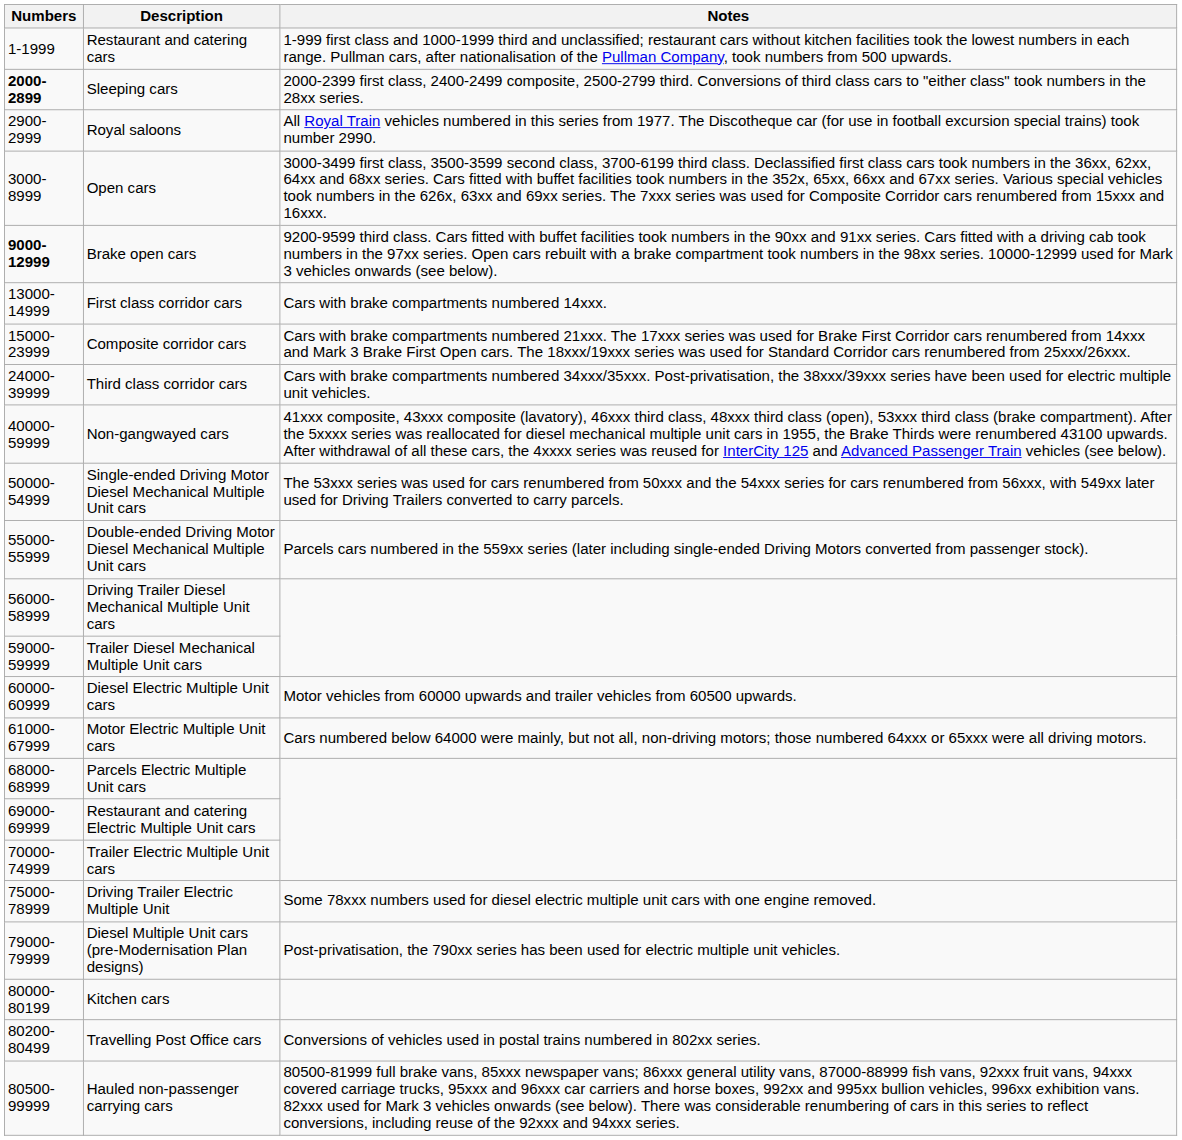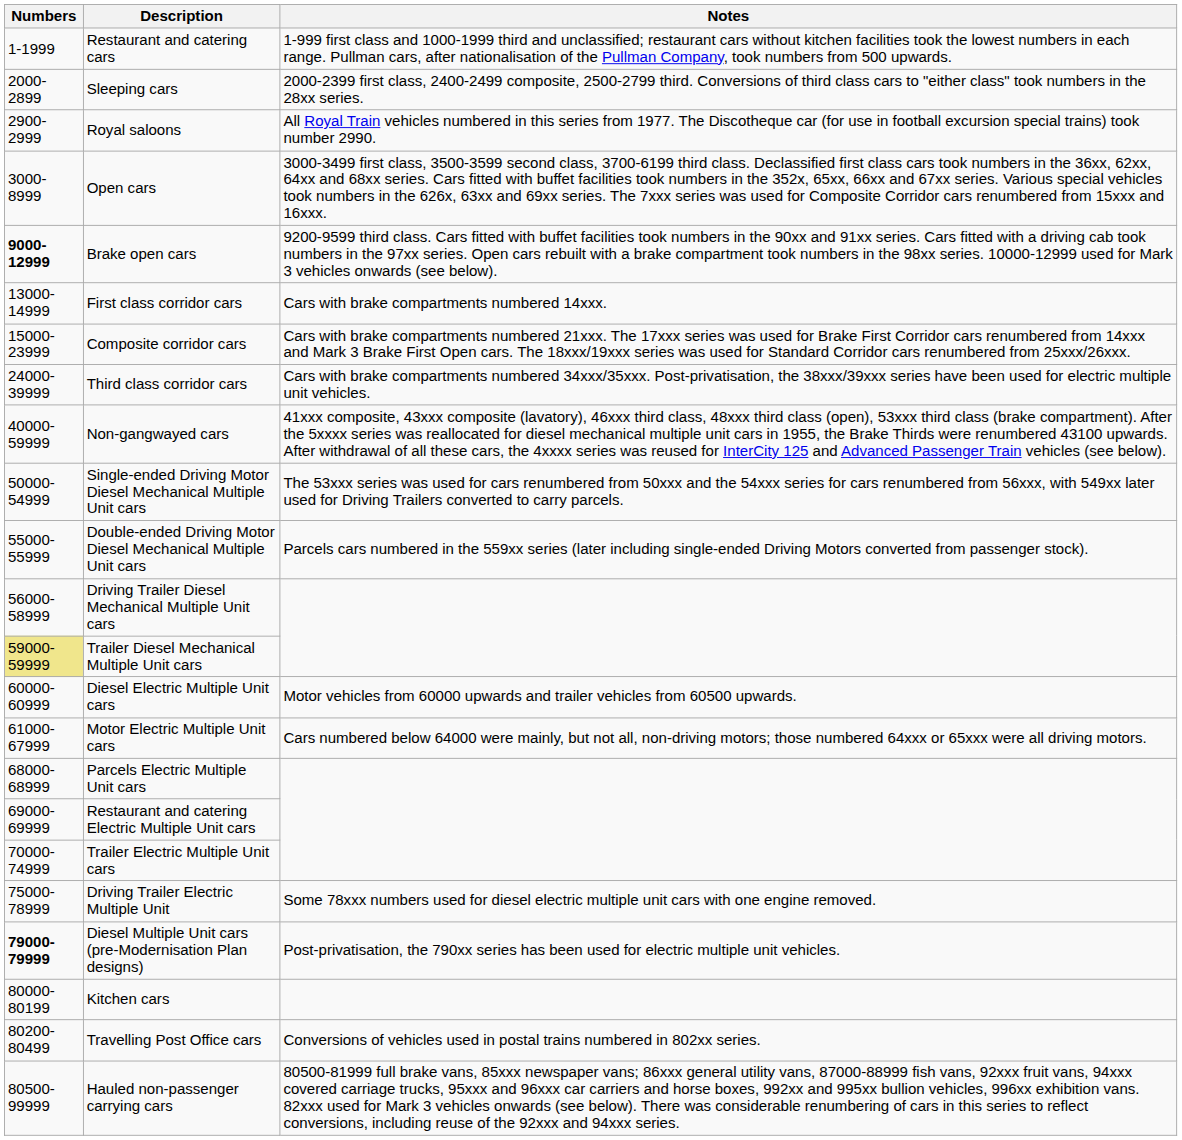Sleeping cars | Numbers: bold -> normal
Trailer Diesel Mechanical Multiple Unit cars | Numbers: no background -> khaki background
Diesel Multiple Unit cars (pre-Modernisation Plan designs) | Numbers: normal -> bold
